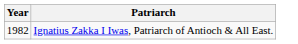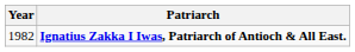row 2 | Patriarch: normal -> bold
